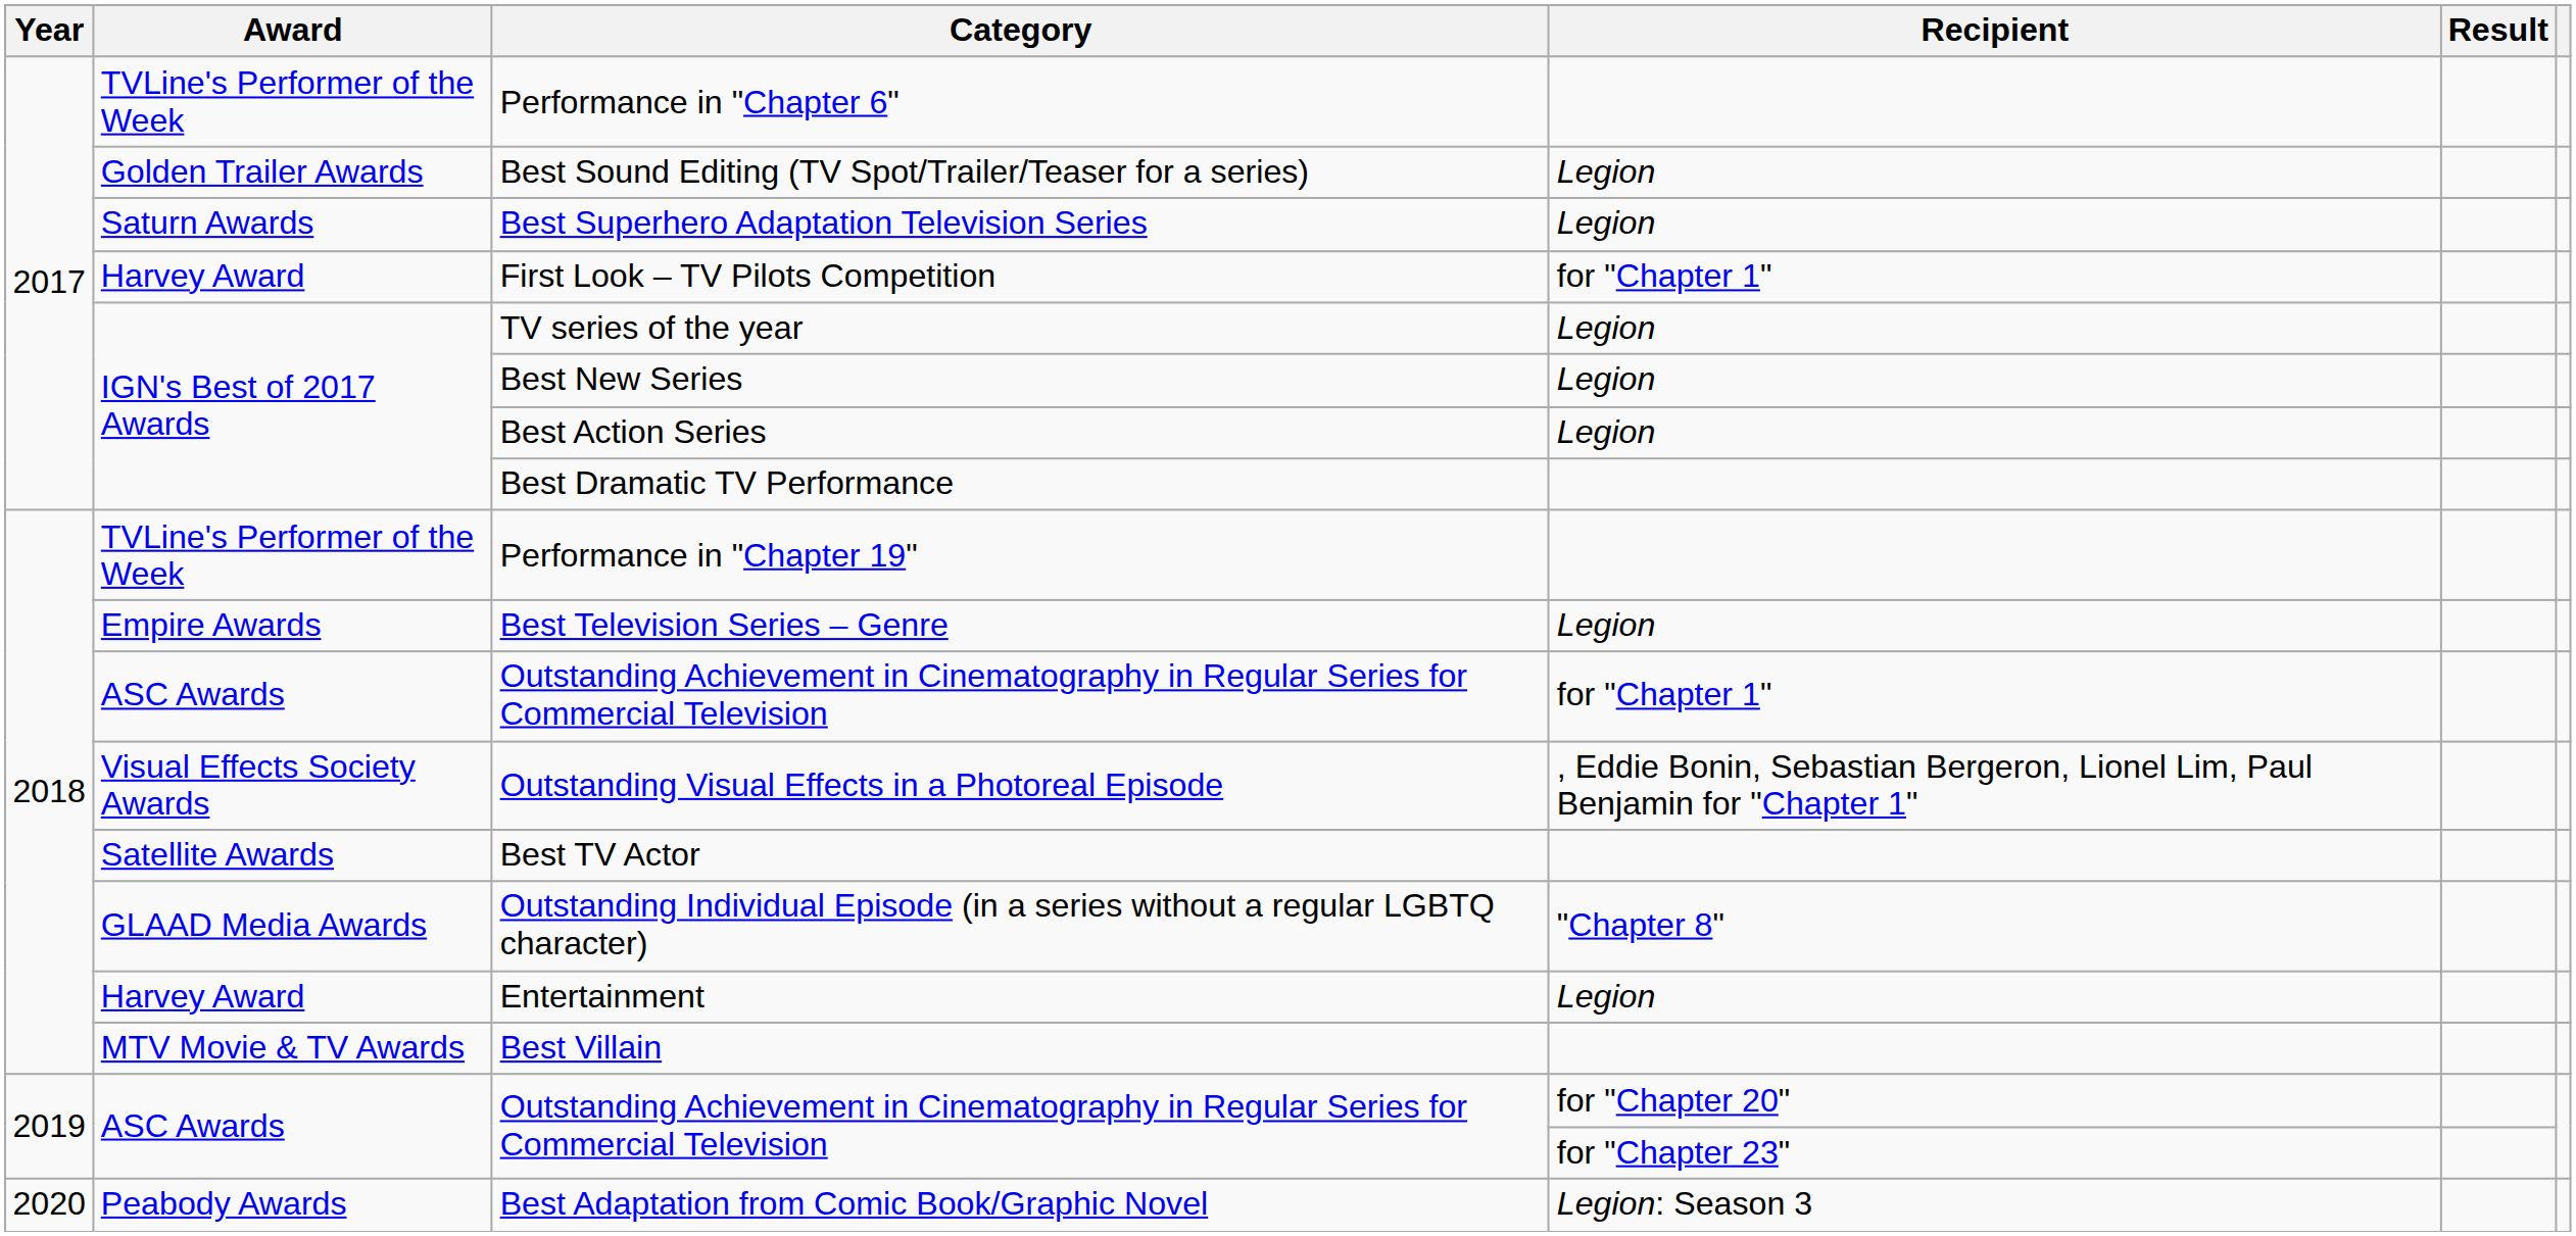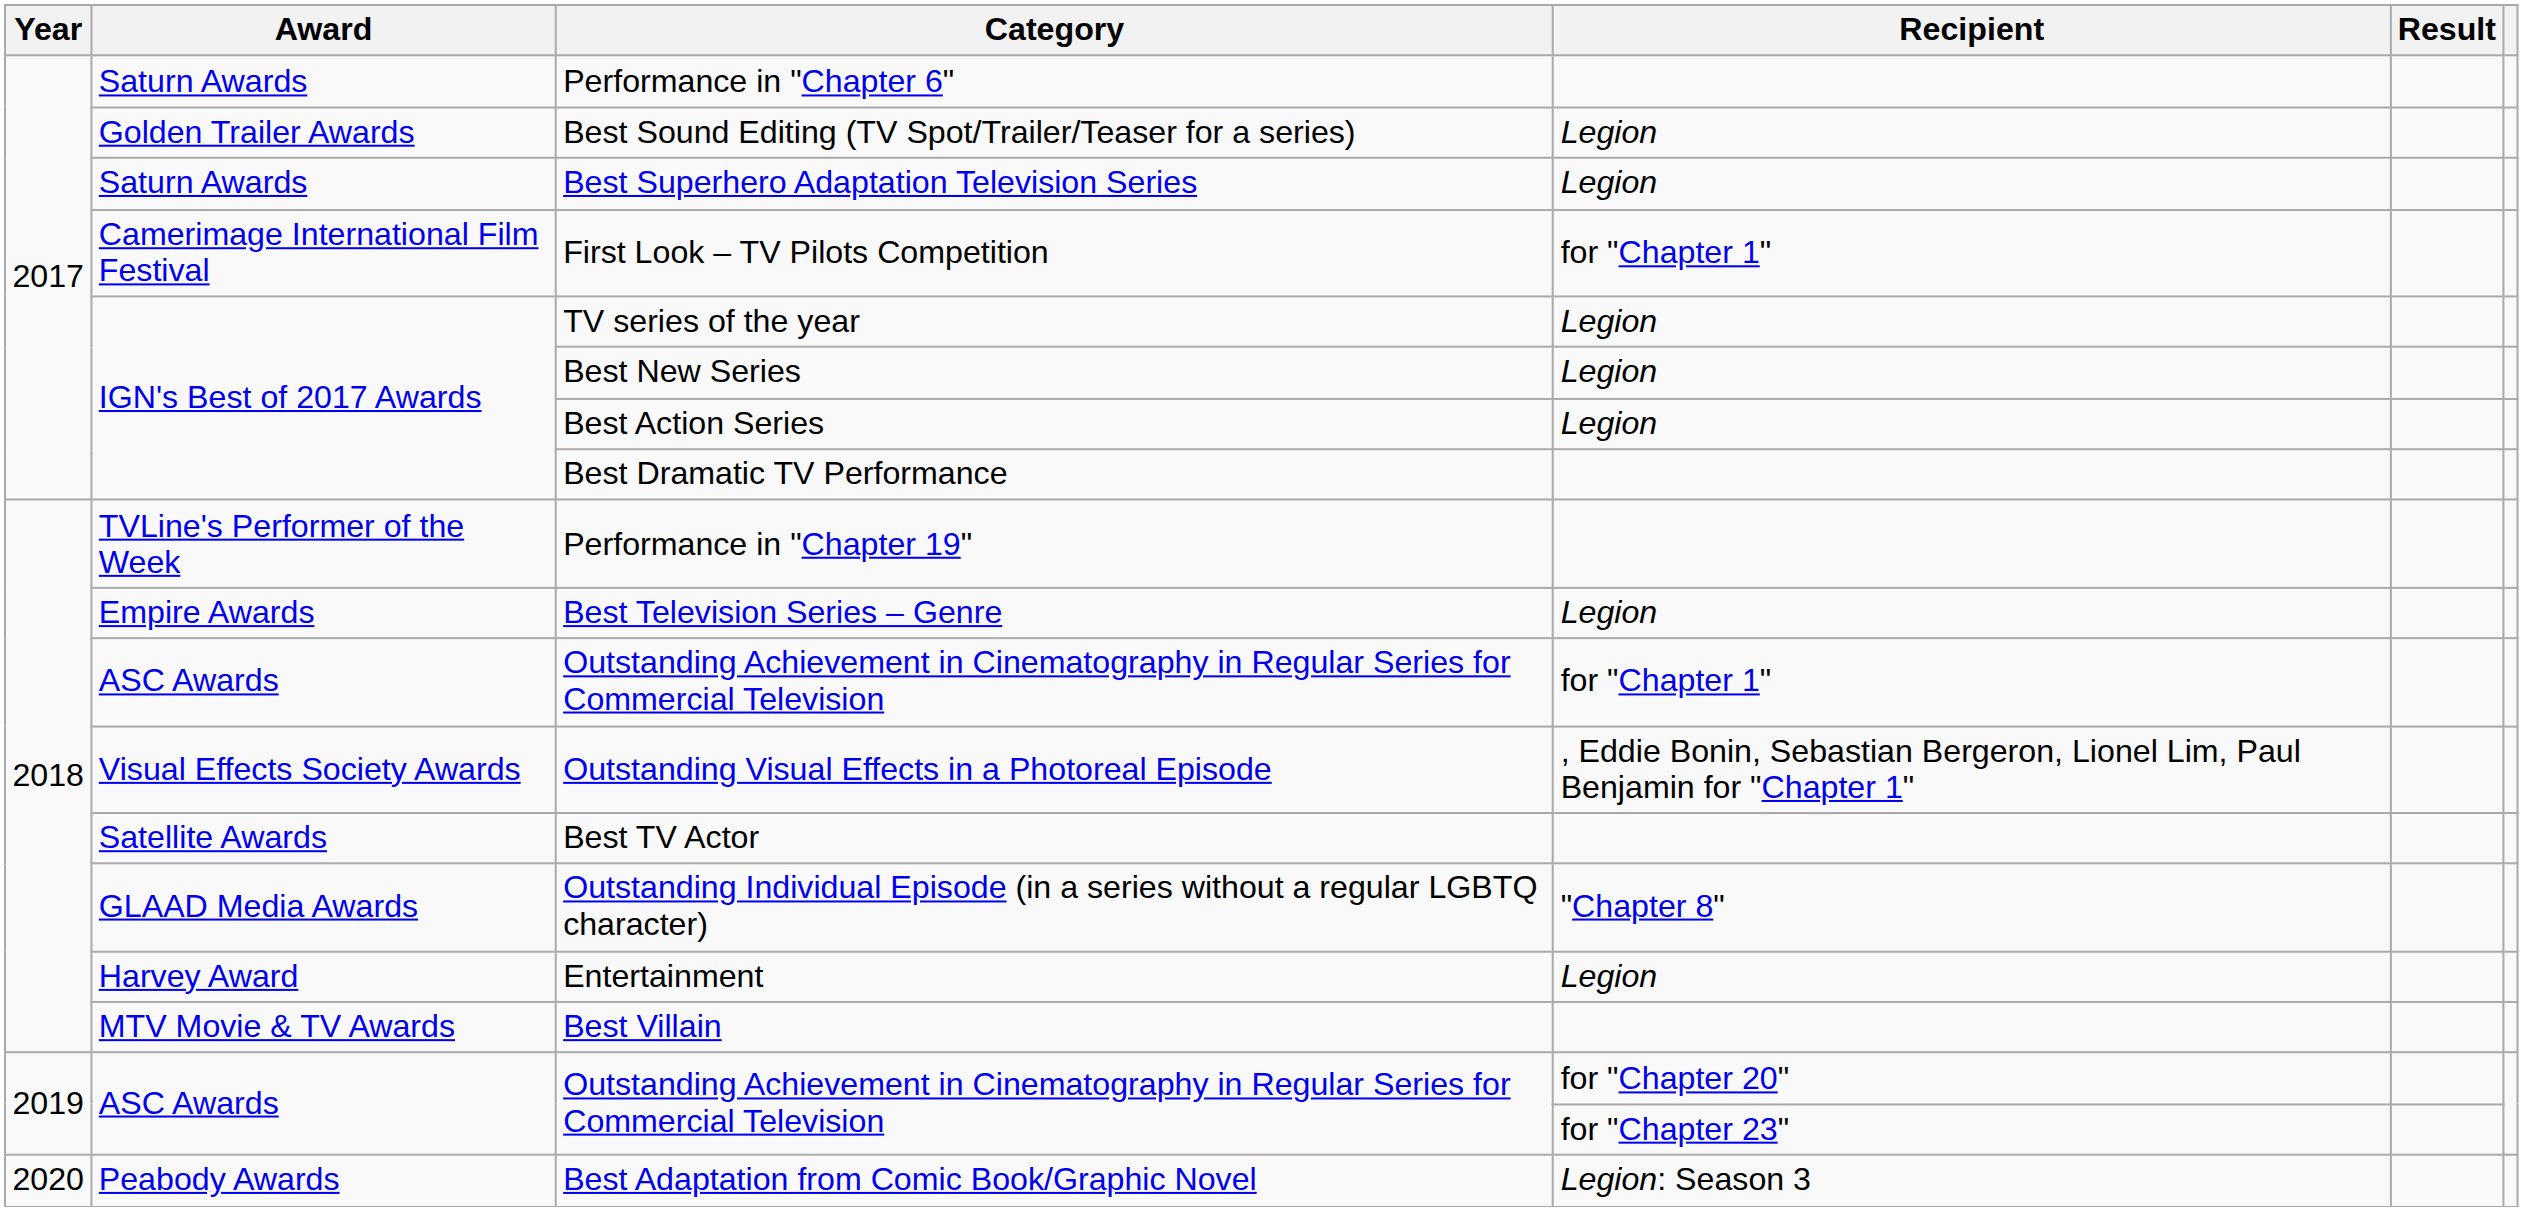Performance in "Chapter 6" | Award: TVLine's Performer of the Week -> Saturn Awards
First Look – TV Pilots Competition | Award: Harvey Award -> Camerimage International Film Festival
